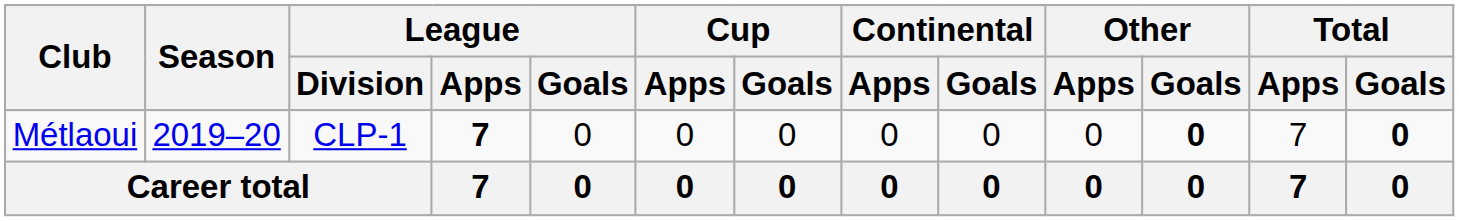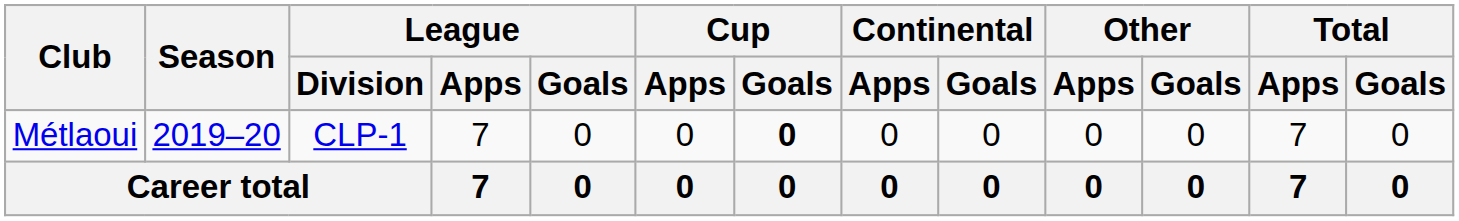Métlaoui | League / Apps: bold -> normal
Métlaoui | Cup / Goals: normal -> bold
Métlaoui | Other / Goals: bold -> normal
Métlaoui | Total / Goals: bold -> normal
